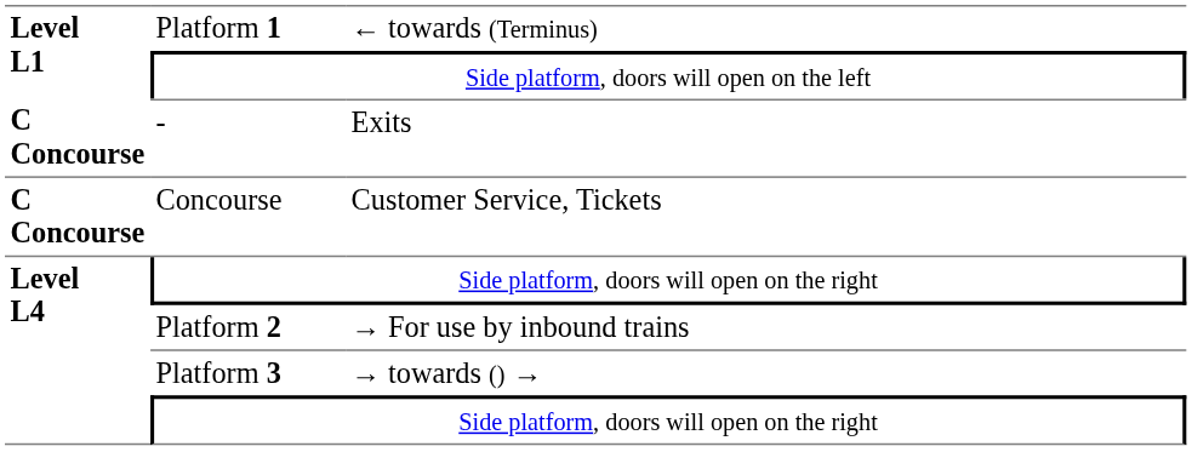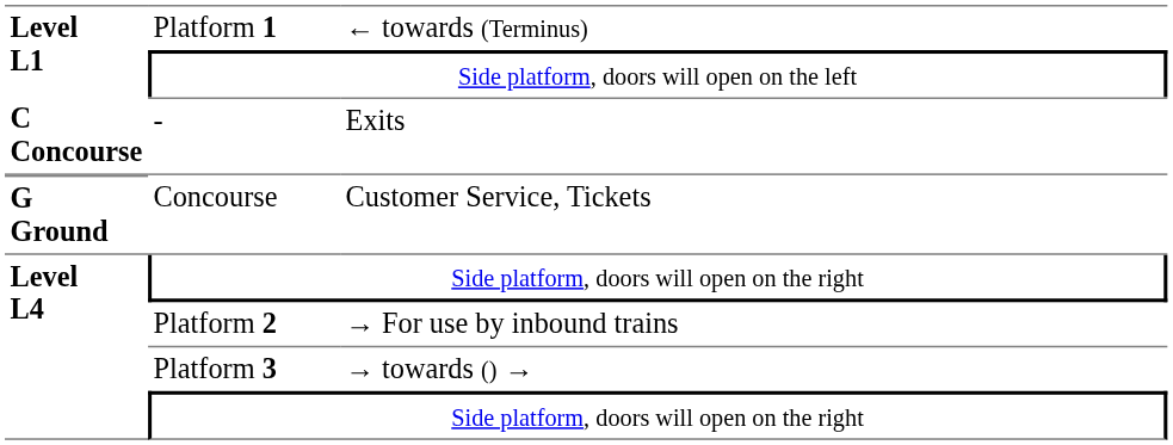Concourse | column 1: C Concourse -> G Ground
